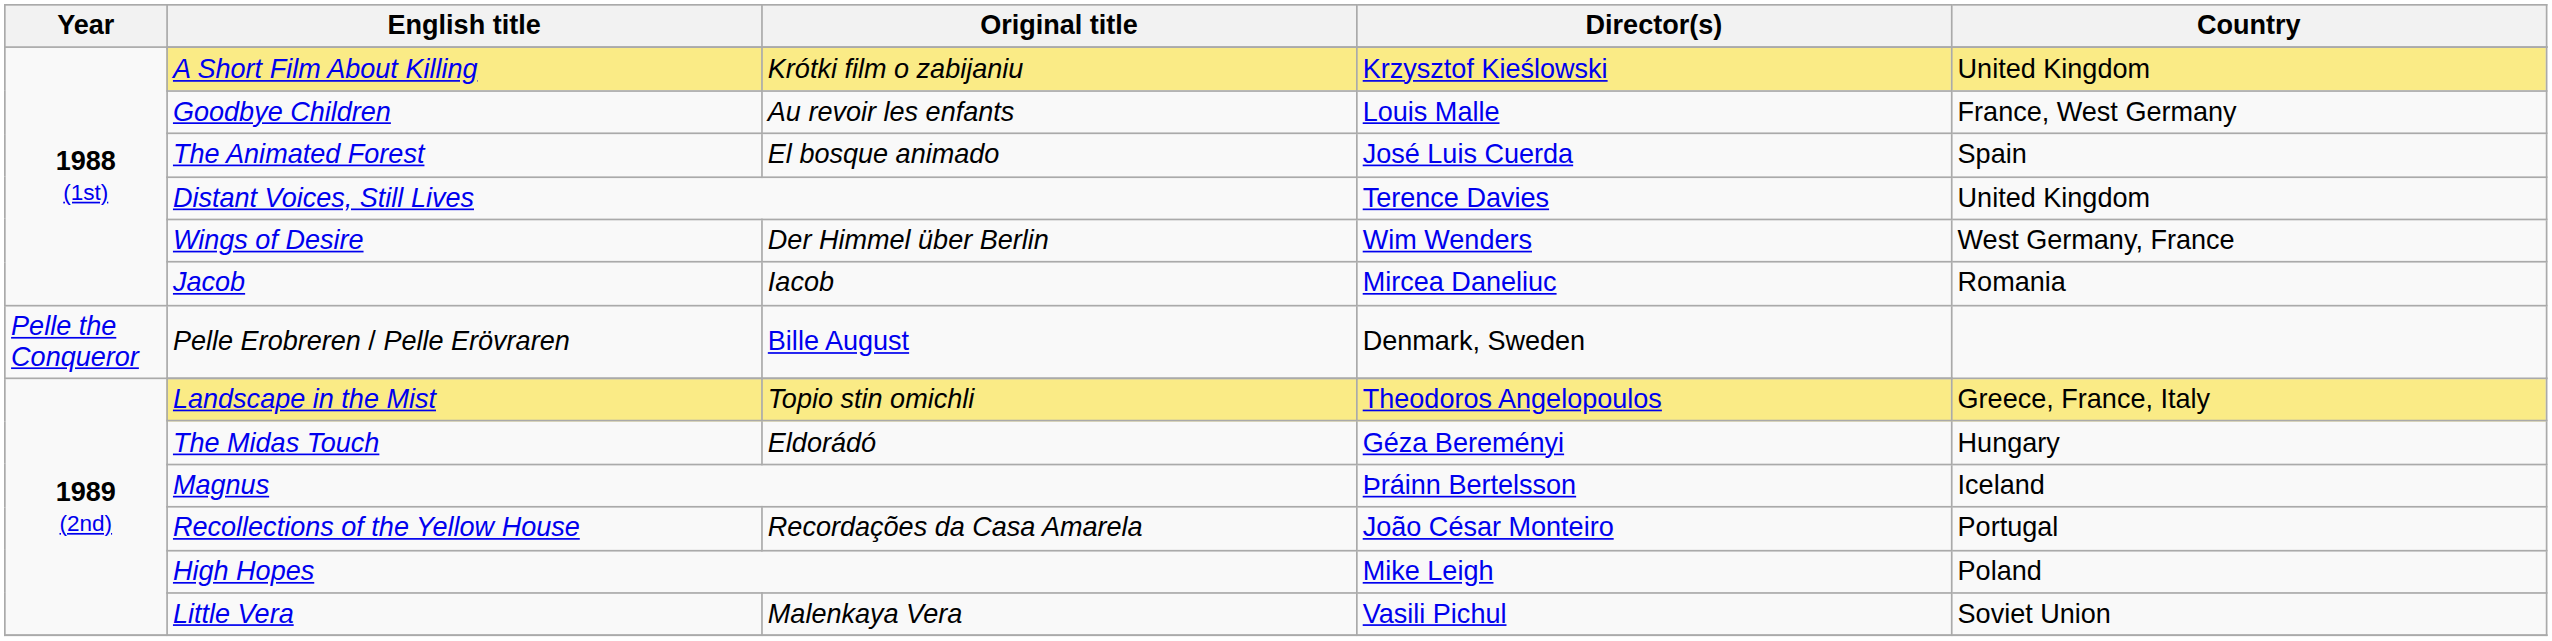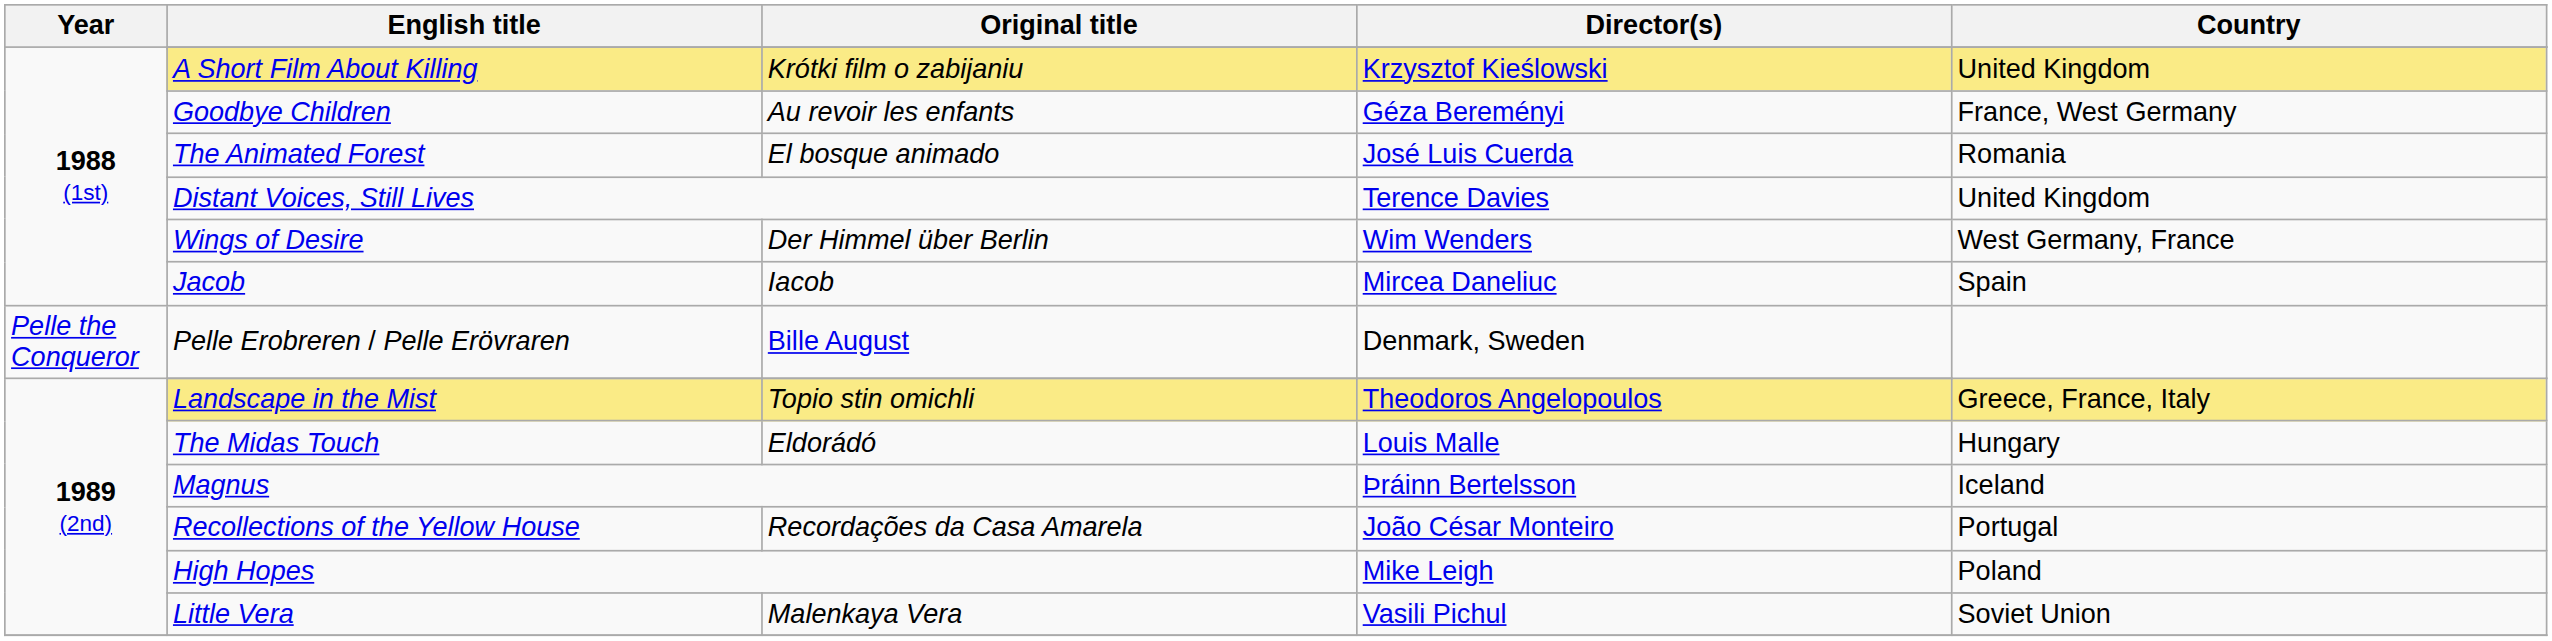Goodbye Children | Director(s): Louis Malle -> Géza Bereményi
The Animated Forest | Country: Spain -> Romania
Jacob | Country: Romania -> Spain
The Midas Touch | Director(s): Géza Bereményi -> Louis Malle
